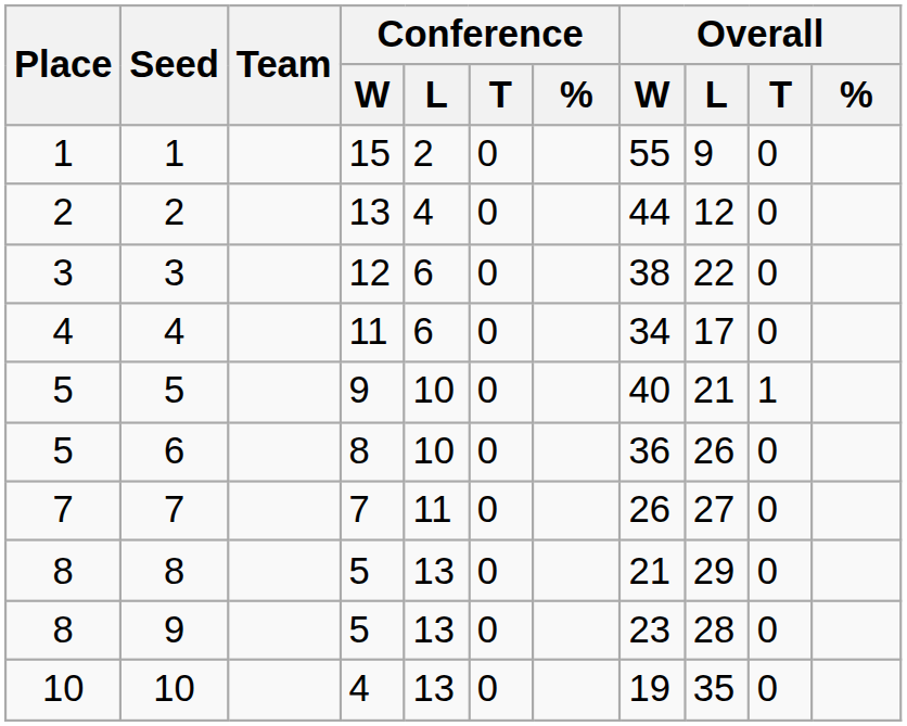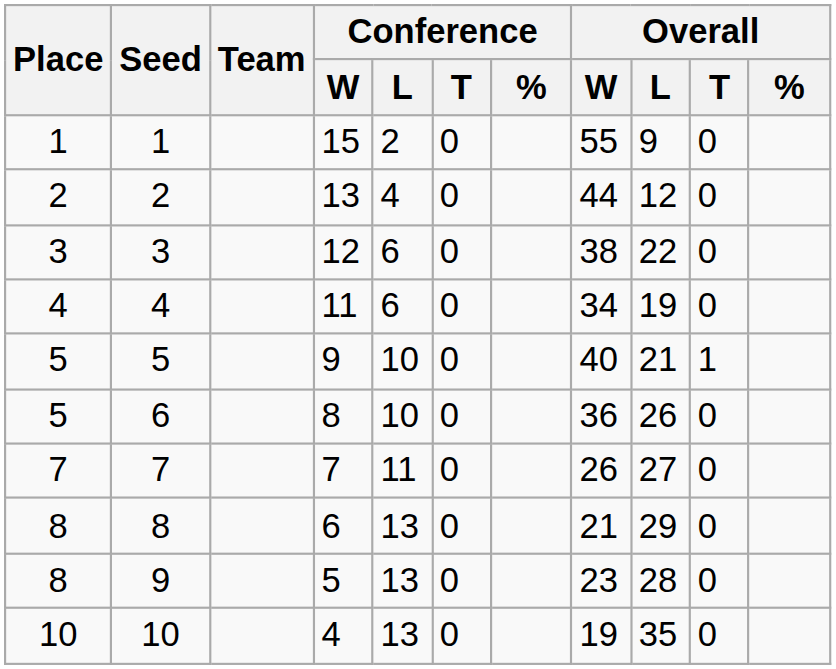row 6 | Overall / L: 17 -> 19
row 10 | Conference / W: 5 -> 6
